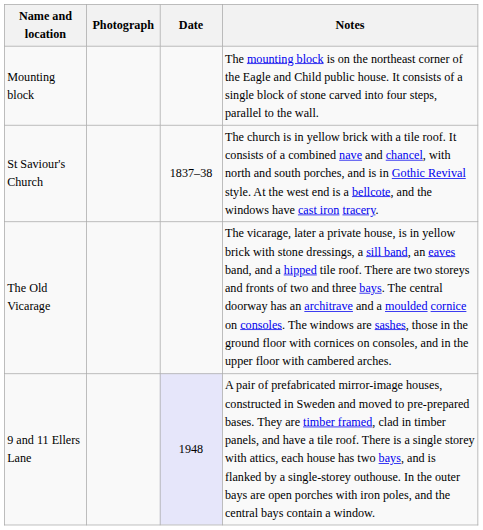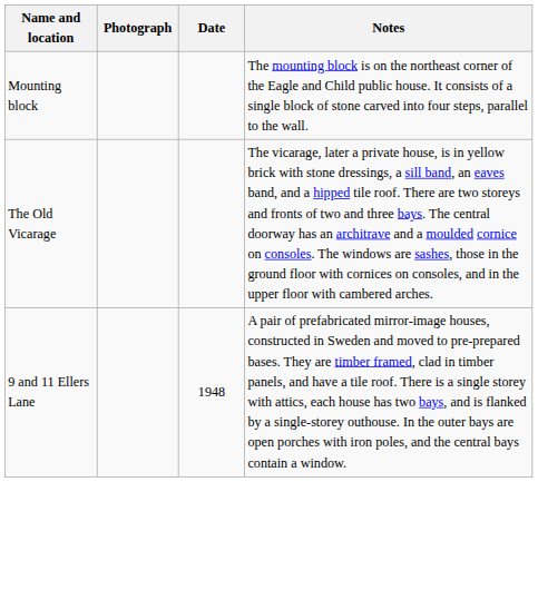- row: St Saviour's Church | 1837–38 | The church is in yellow brick with a tile roof. It consists of a combined nave and chancel, with north and south porches, and is in Gothic Revival style. At the west end is a bellcote, and the windows have cast iron tracery.
9 and 11 Ellers Lane | Date: lavender background -> no background
